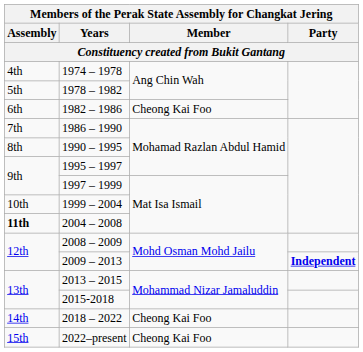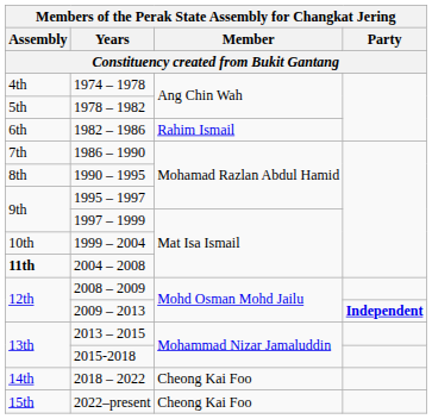1982 – 1986 | Member: Cheong Kai Foo -> Rahim Ismail
